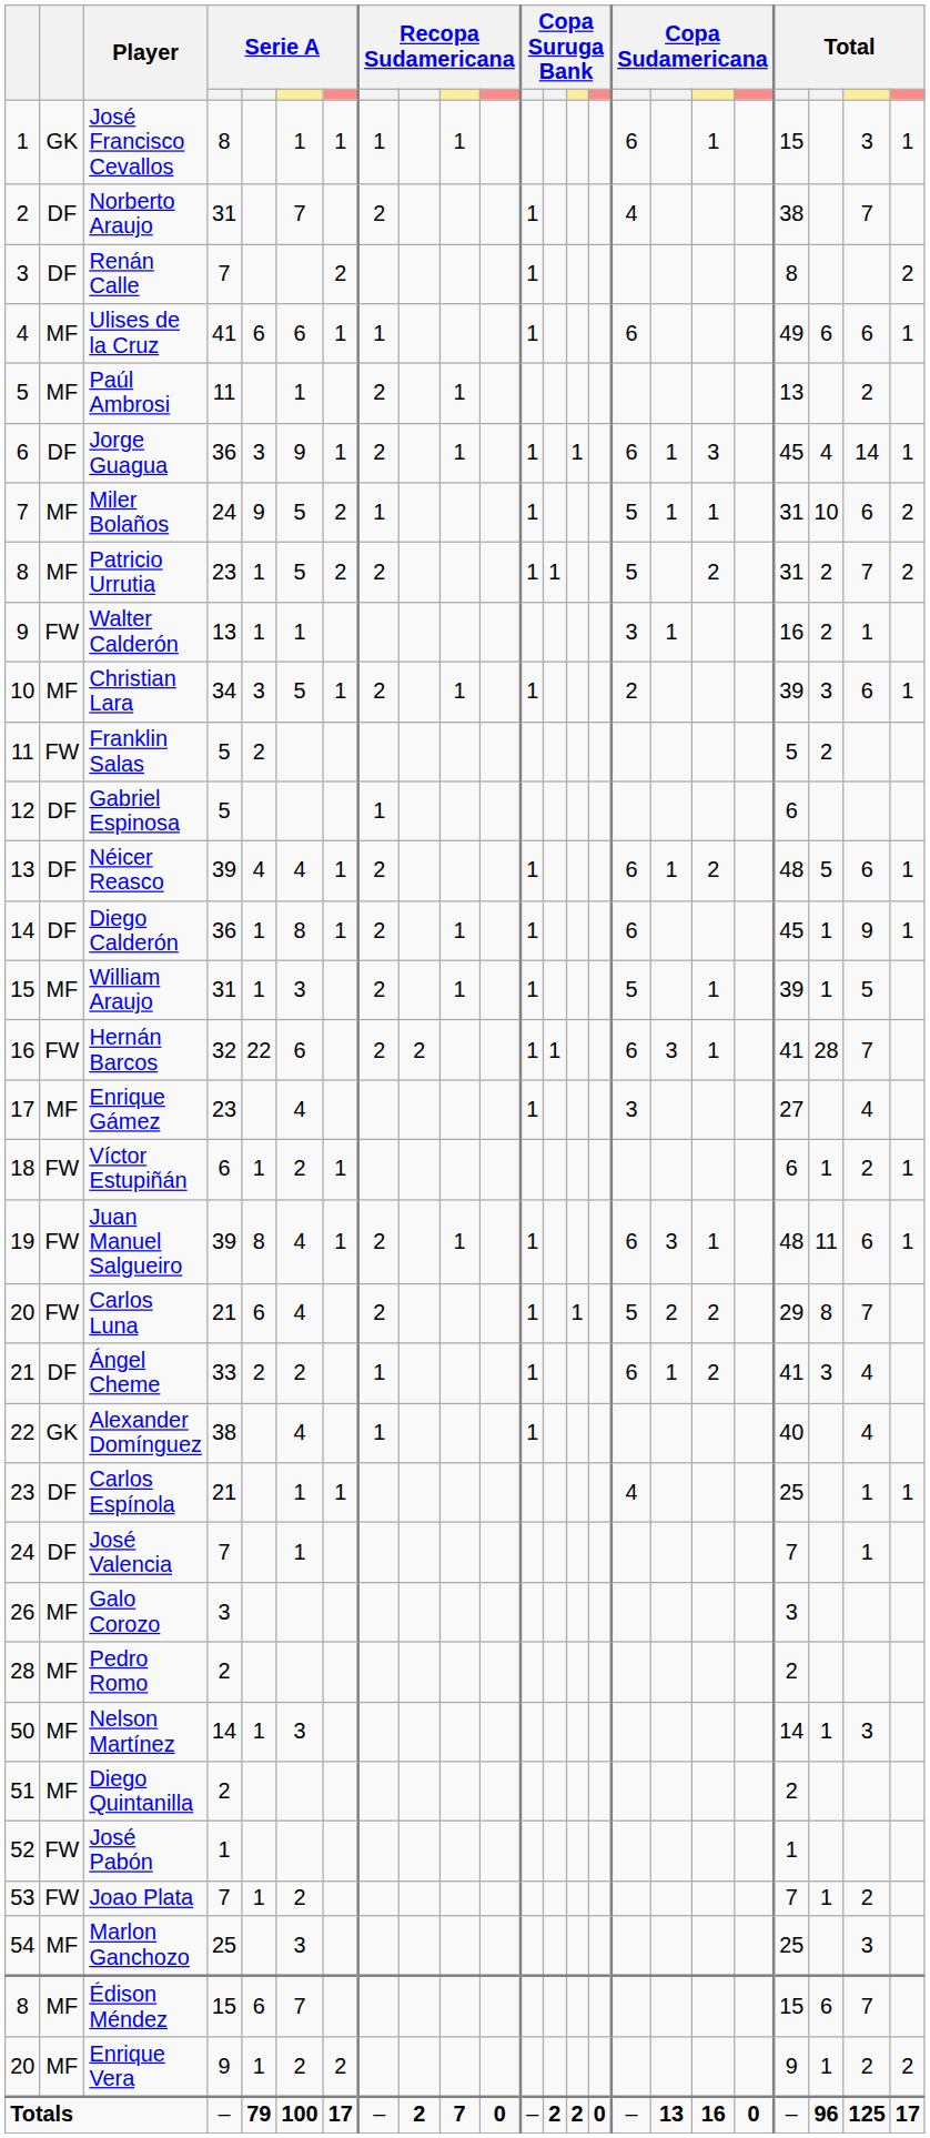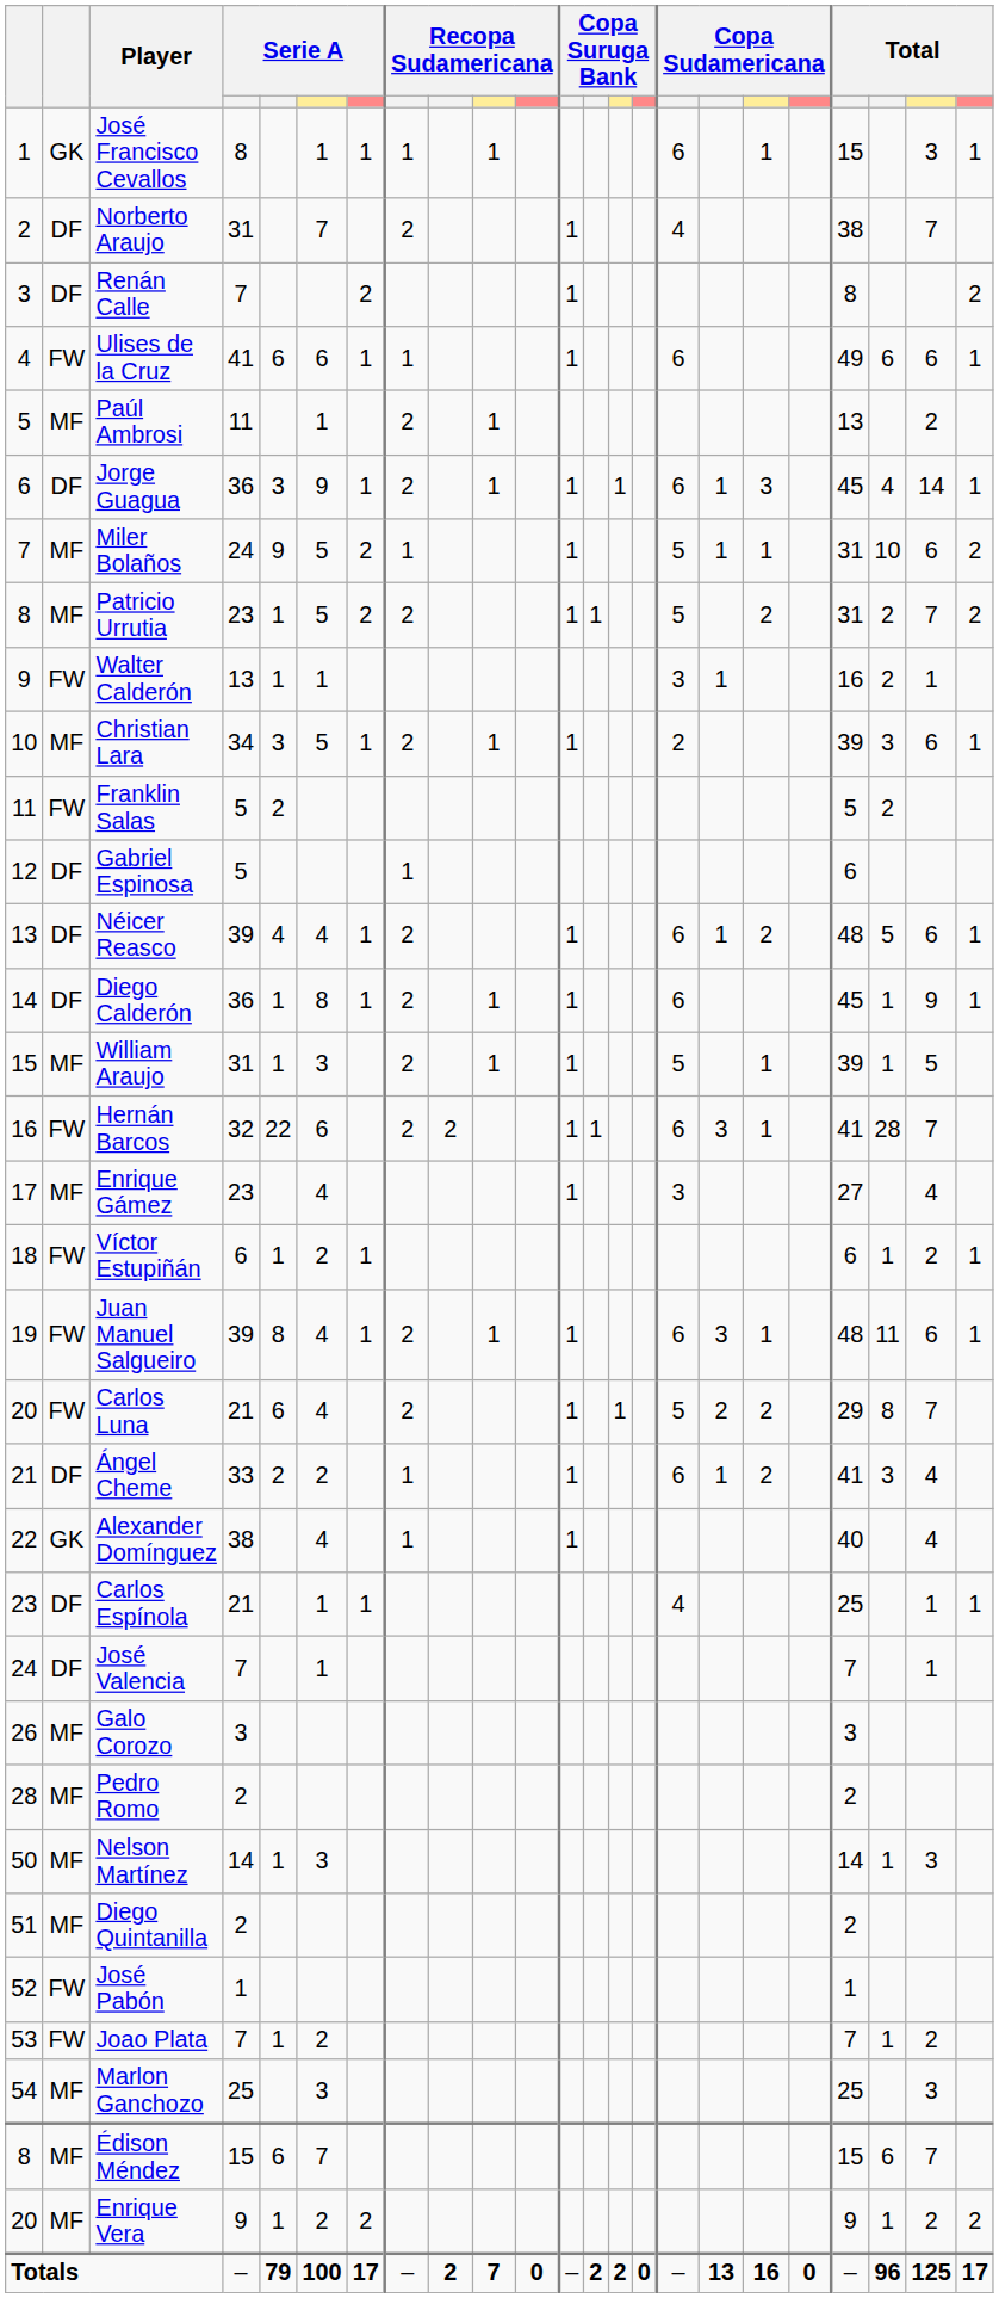Ulises de la Cruz | column 2: MF -> FW
